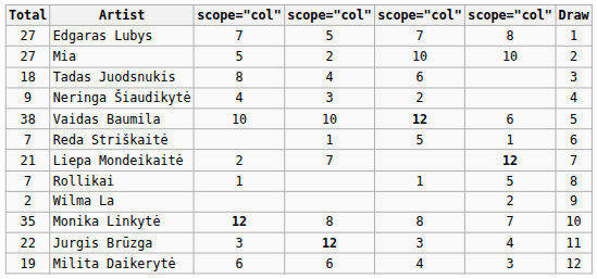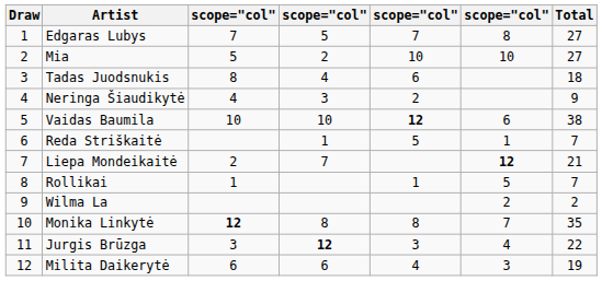columns swapped: Draw <-> Total
